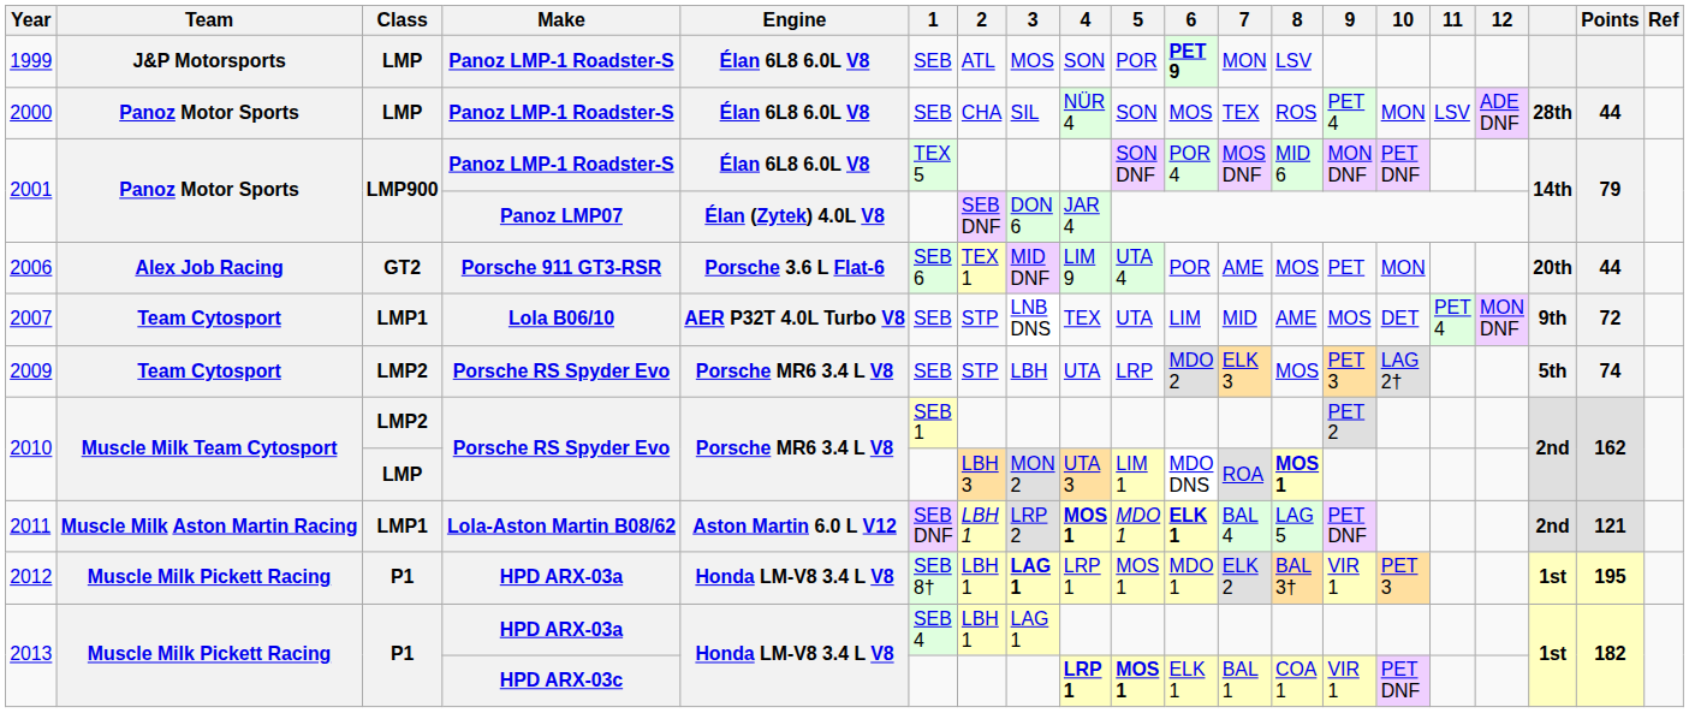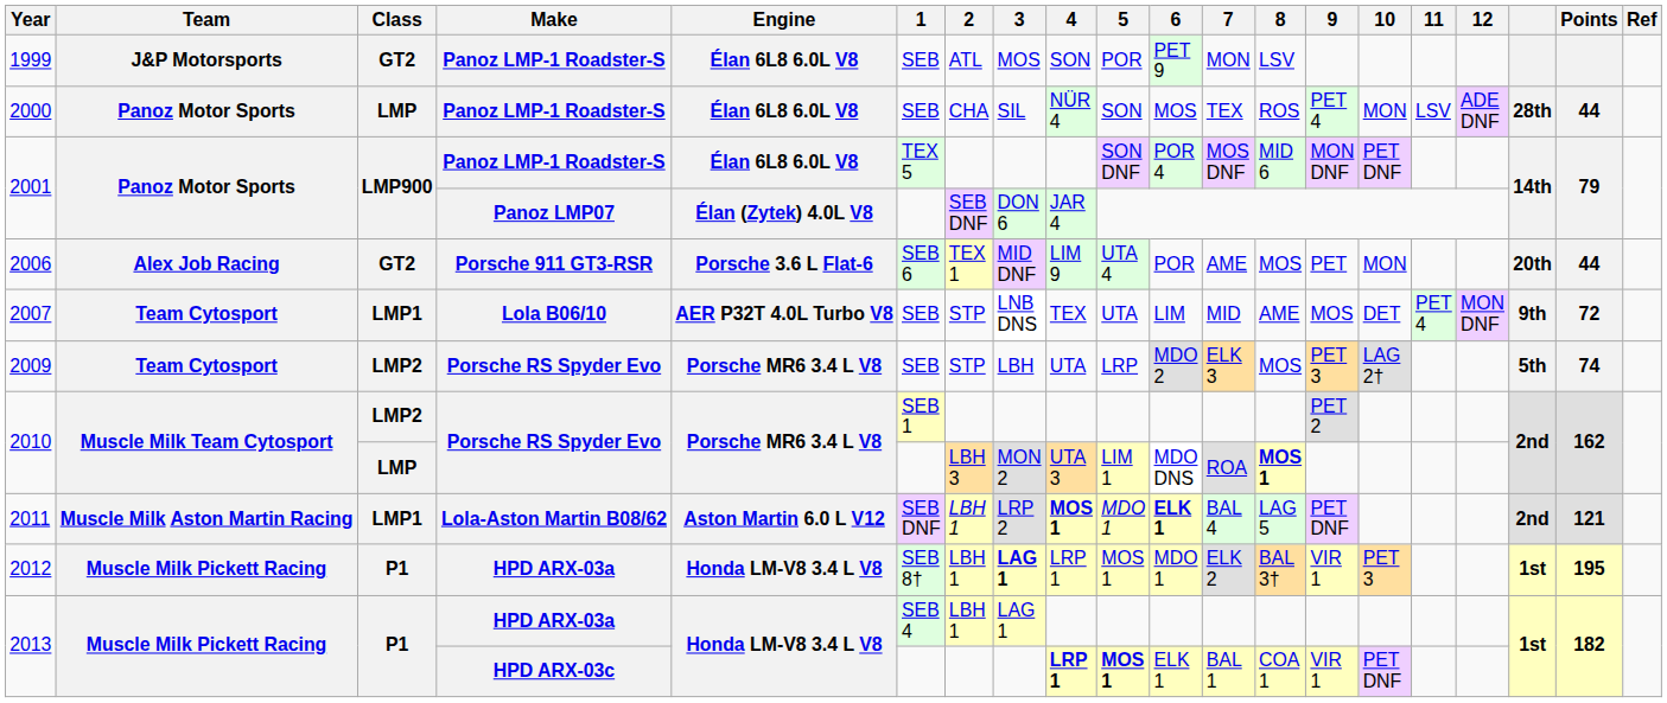1999 | Class: LMP -> GT2
1999 | 6: bold -> normal
